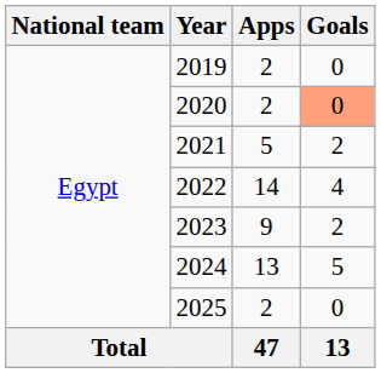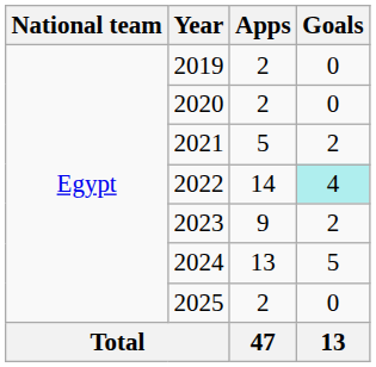2020 | Goals: lightsalmon background -> no background
2022 | Goals: no background -> paleturquoise background
